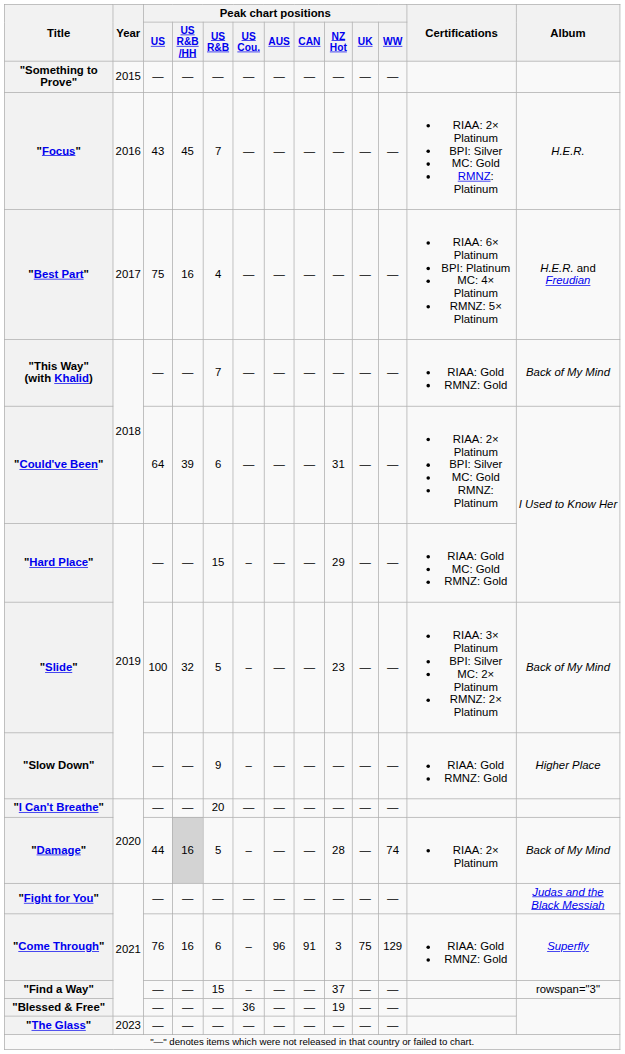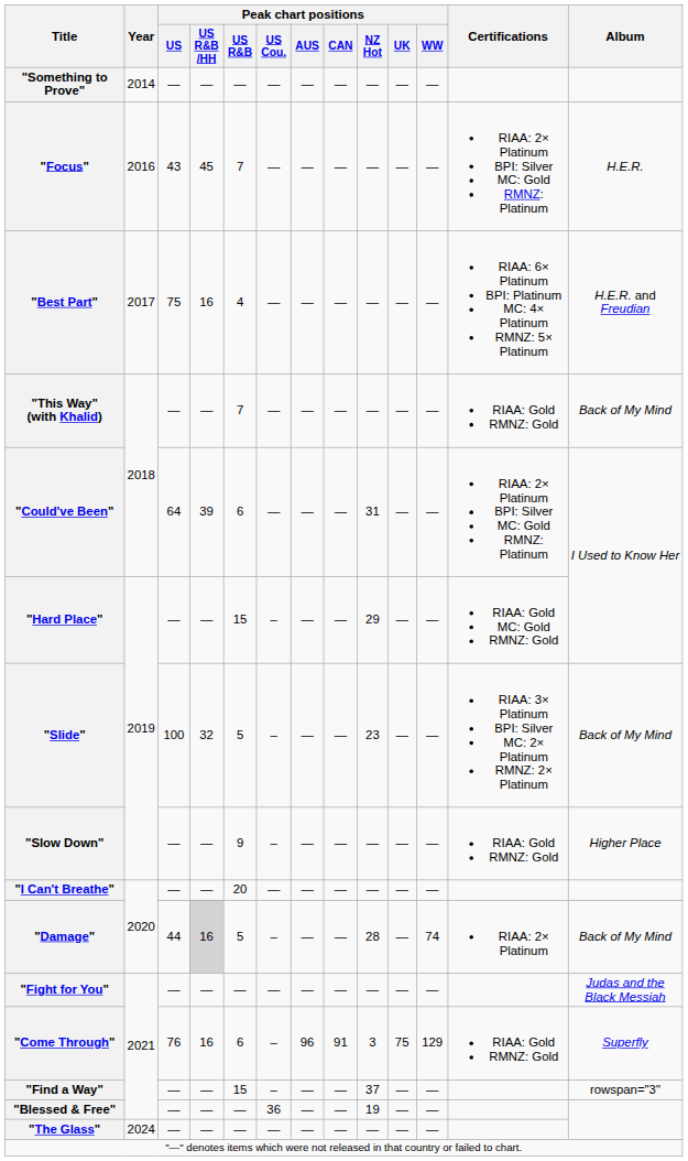"Something to Prove" | Year: 2015 -> 2014
"The Glass" | Year: 2023 -> 2024
